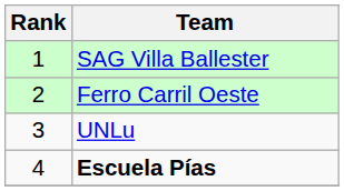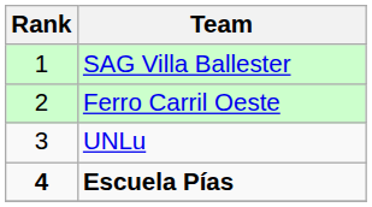Escuela Pías | Rank: normal -> bold
